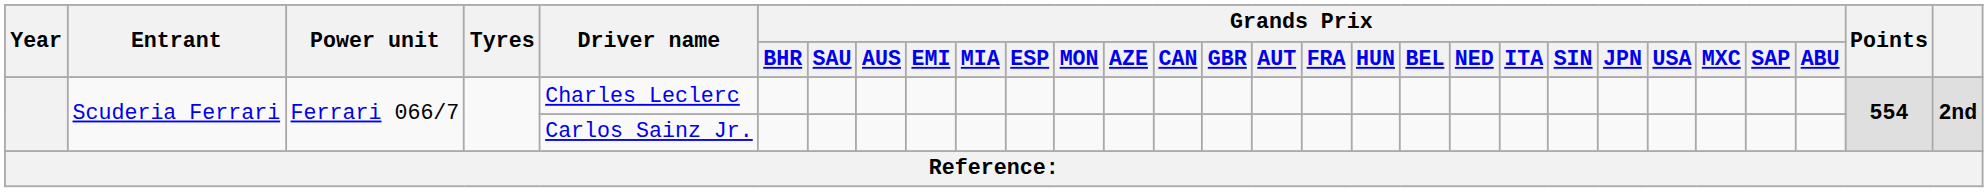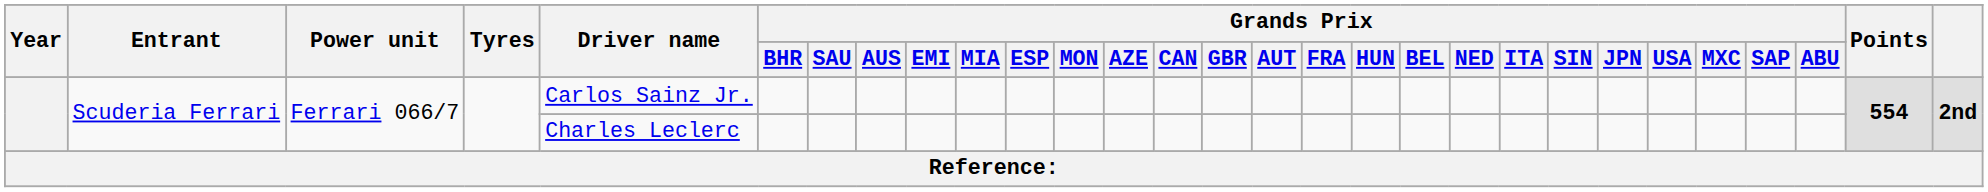row 3 | Driver name: Charles Leclerc -> Carlos Sainz Jr.
row 4 | Driver name: Carlos Sainz Jr. -> Charles Leclerc
